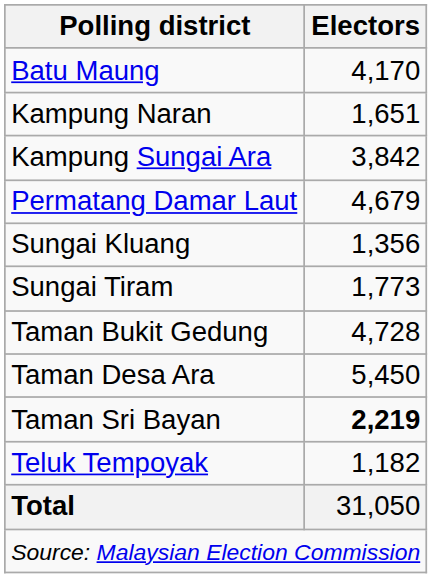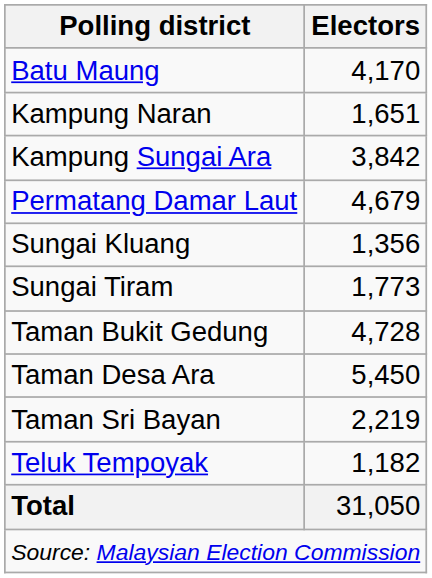Taman Sri Bayan | Electors: bold -> normal
